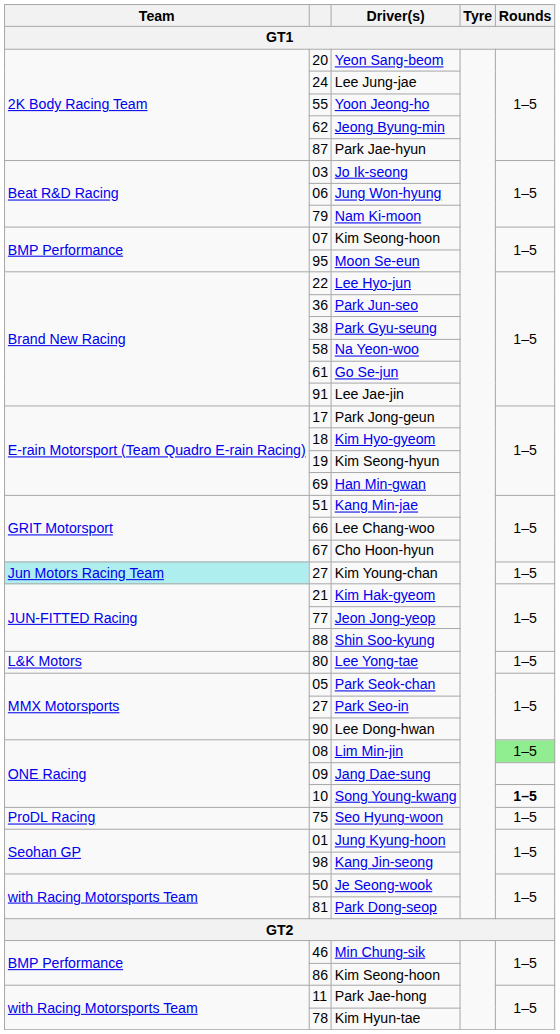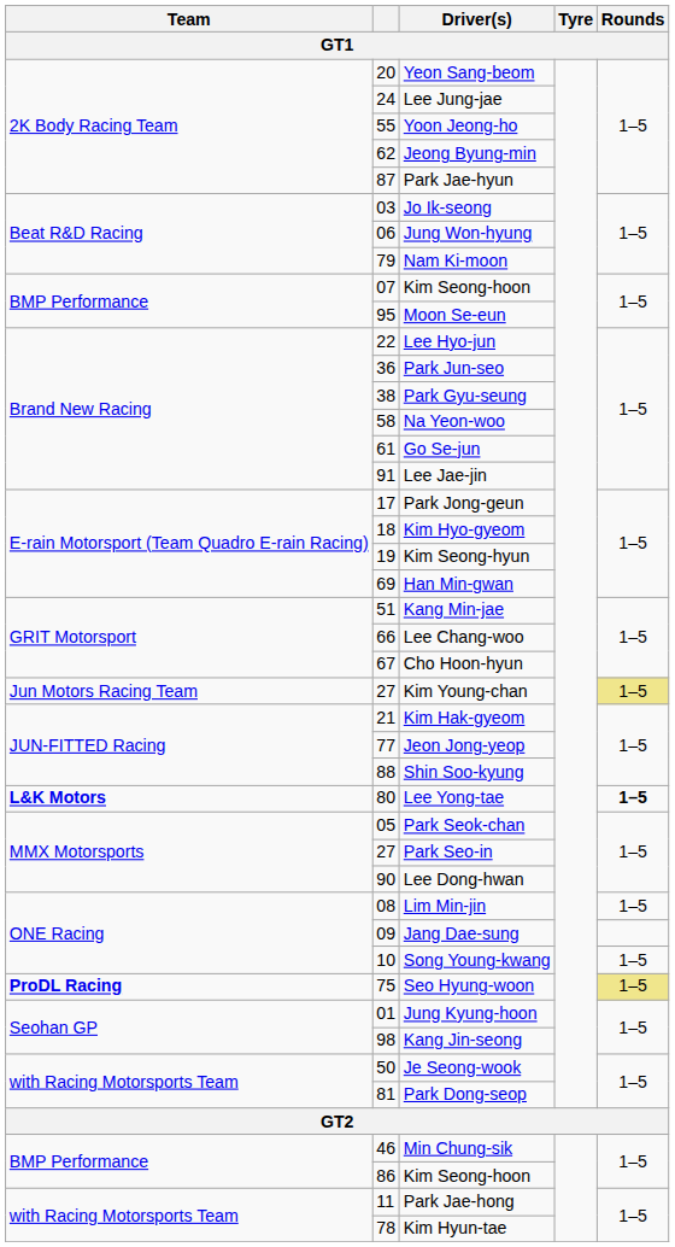Kim Young-chan | Team: paleturquoise background -> no background
Kim Young-chan | Rounds: no background -> khaki background
Lee Yong-tae | Team: normal -> bold
Lee Yong-tae | Rounds: normal -> bold
Lim Min-jin | Rounds: lightgreen background -> no background
Song Young-kwang | Rounds: bold -> normal
Seo Hyung-woon | Team: normal -> bold
Seo Hyung-woon | Rounds: no background -> khaki background
